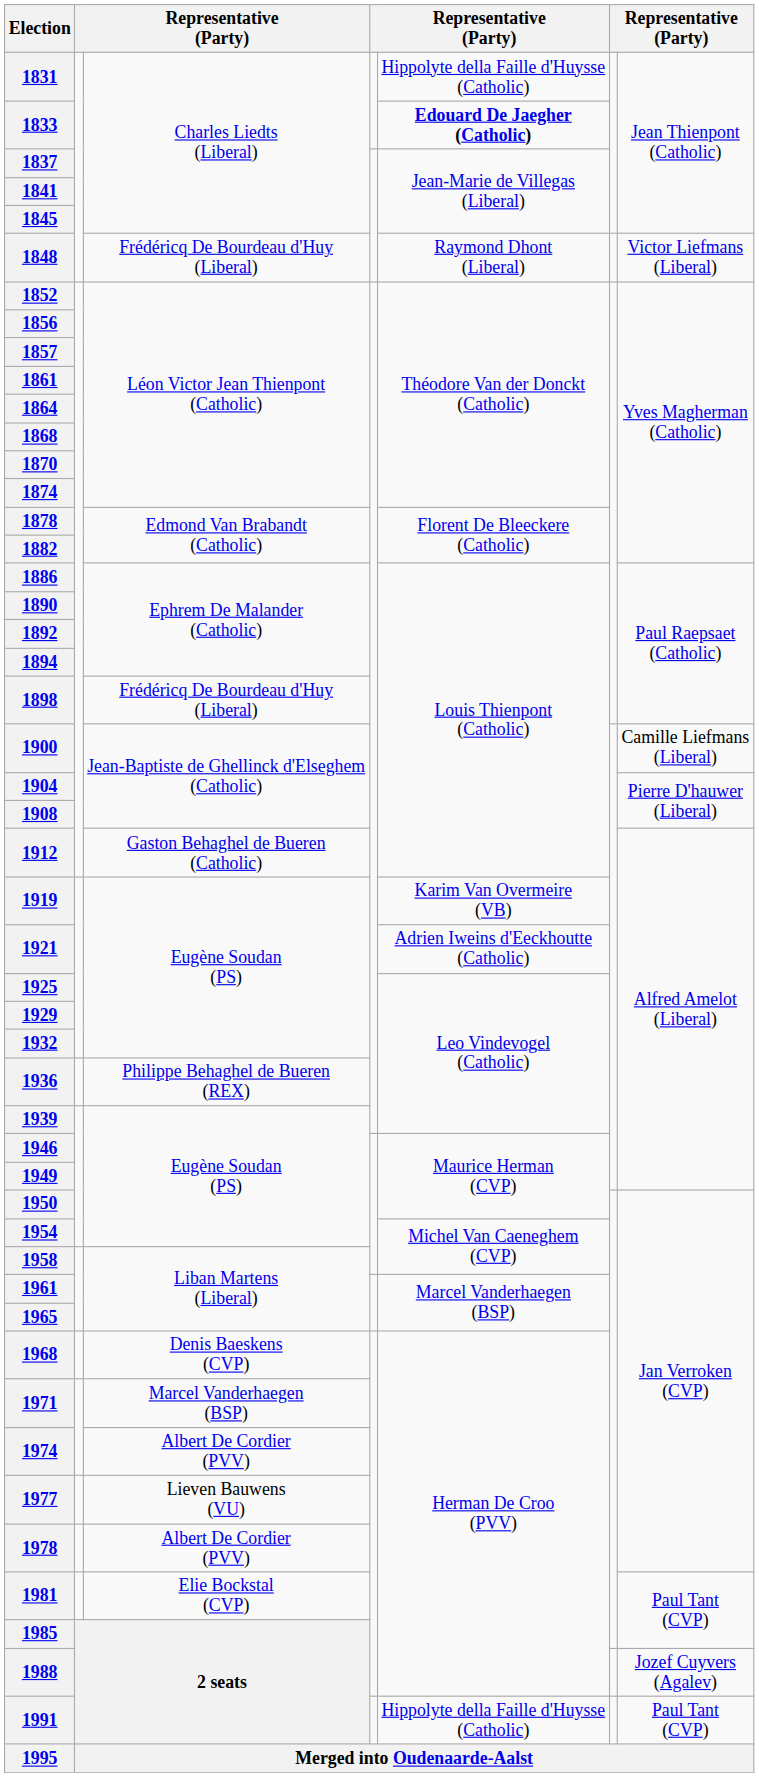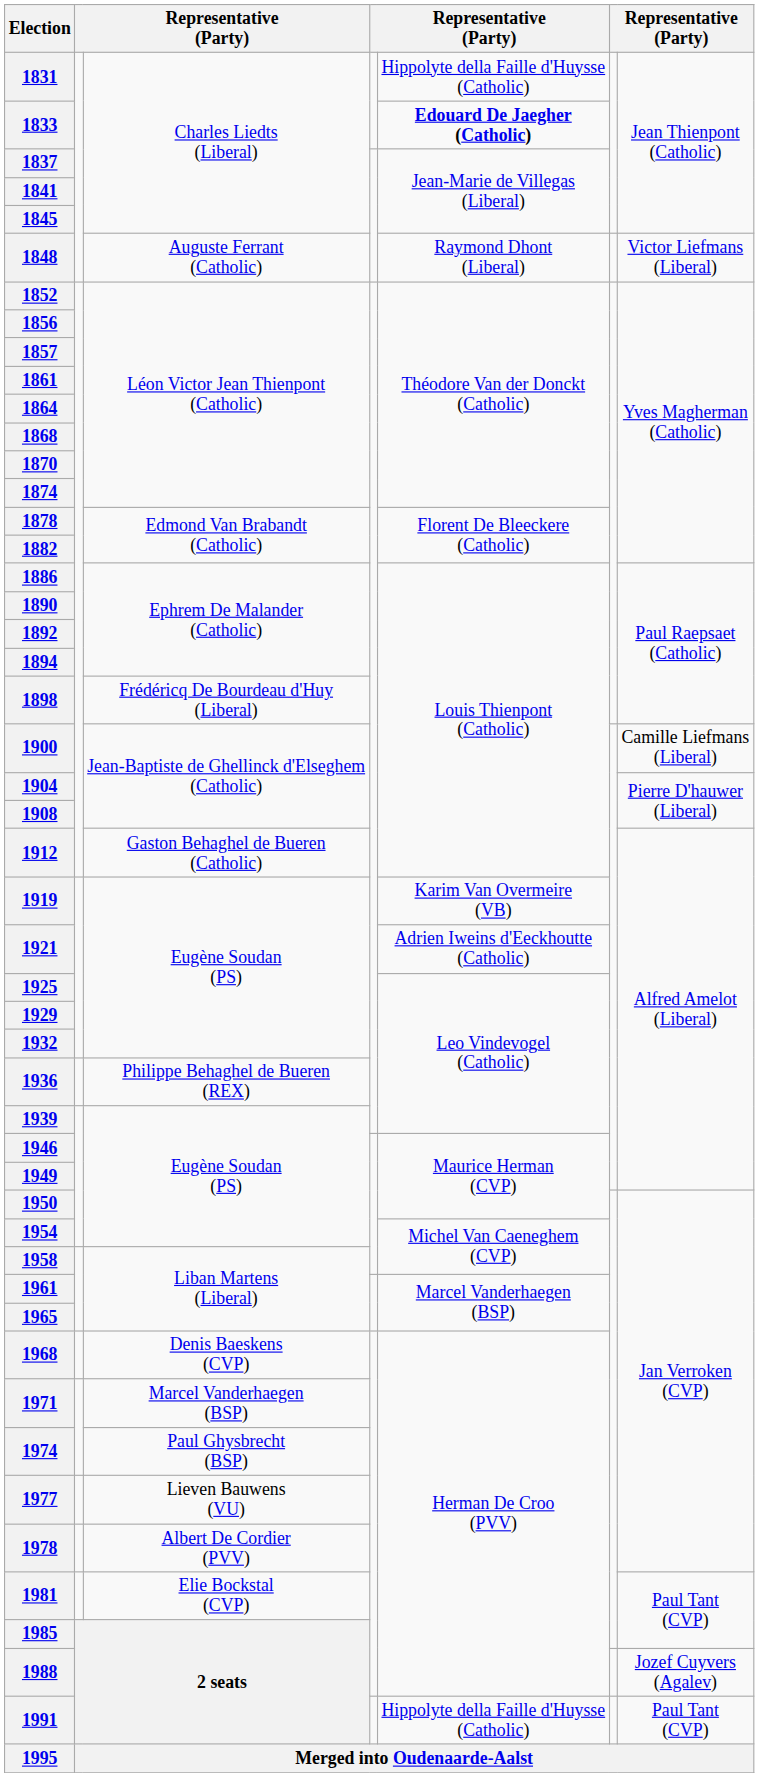1848 | column 3: Frédéricq De Bourdeau d'Huy (Liberal) -> Auguste Ferrant (Catholic)
1974 | column 3: Albert De Cordier (PVV) -> Paul Ghysbrecht (BSP)
